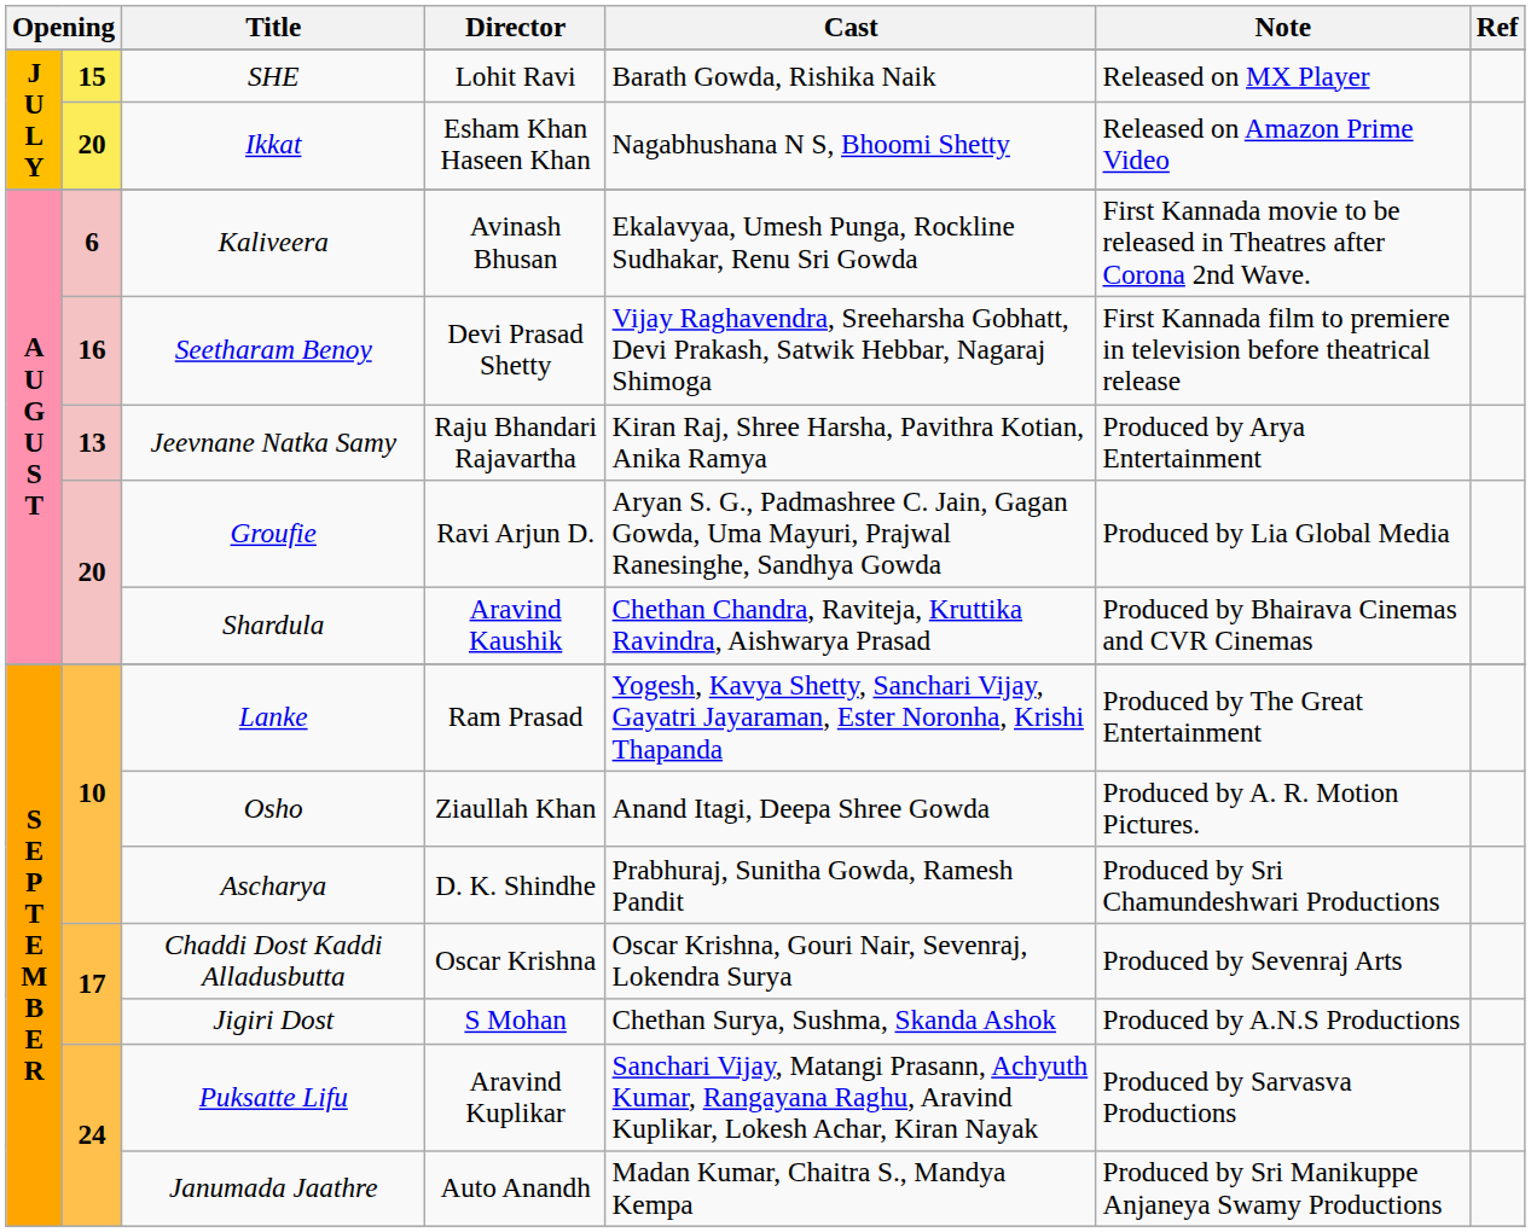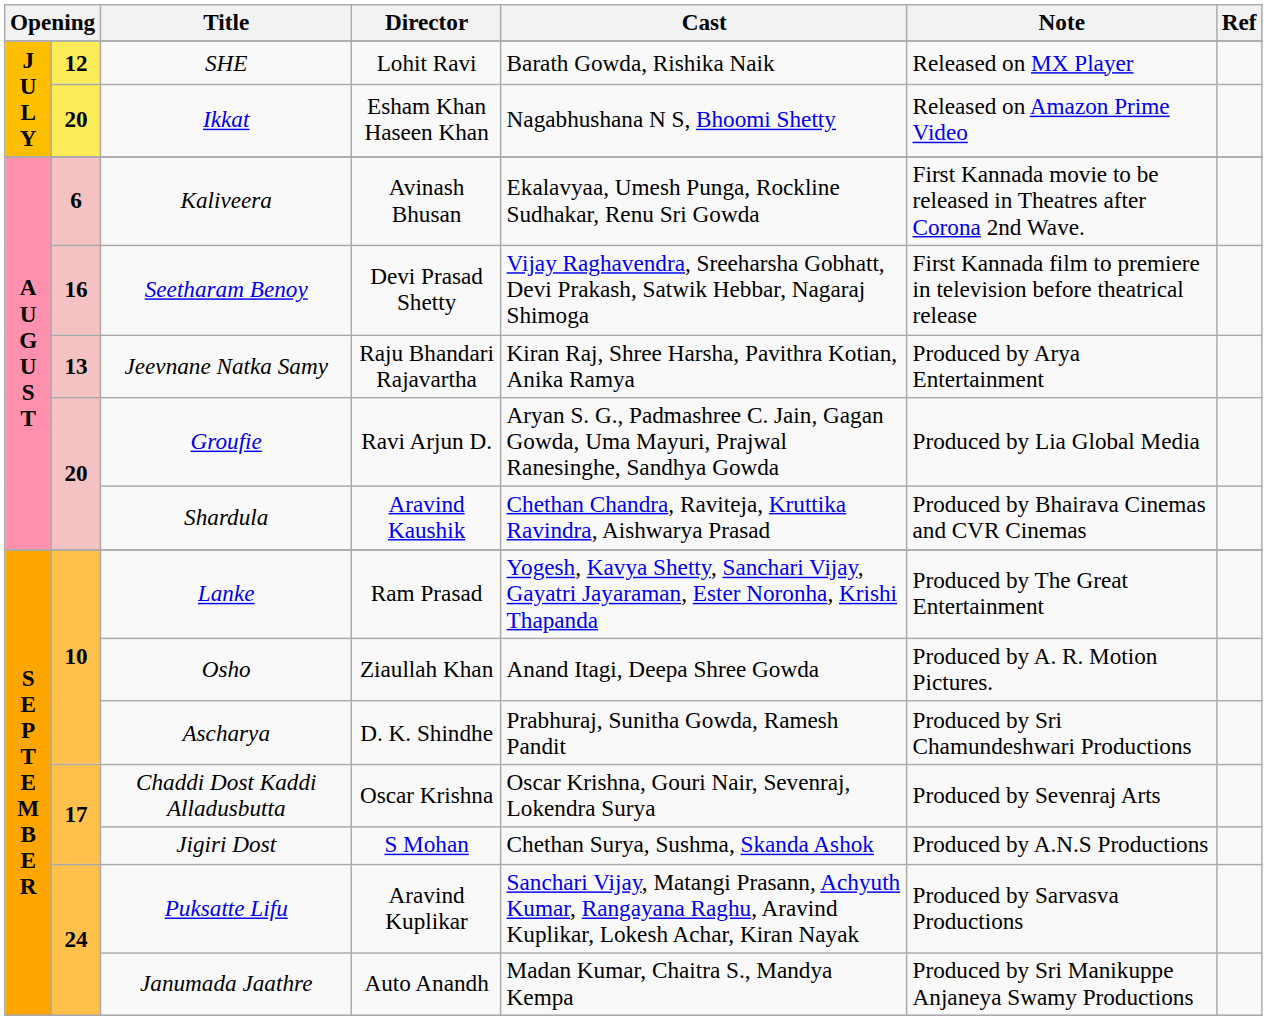SHE | column 2: 15 -> 12
